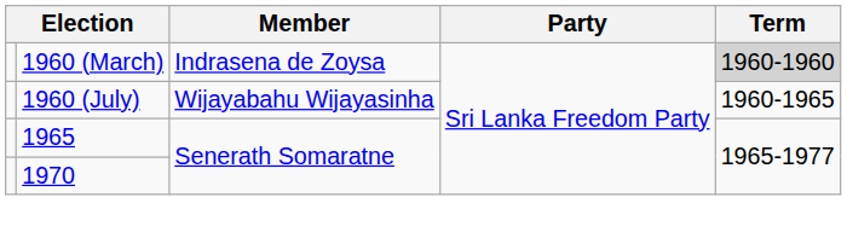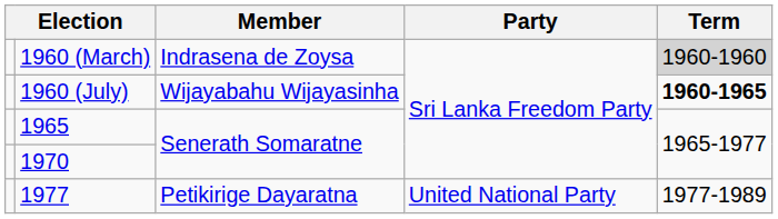1960 (July) | Term: normal -> bold
+ row: 1977 | Petikirige Dayaratna | United National Party | 1977-1989
